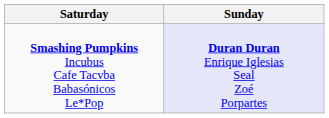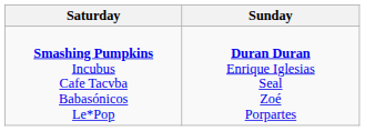Smashing Pumpkins Incubus Cafe Tacvba Babasónicos Le*Pop | Sunday: lavender background -> no background
